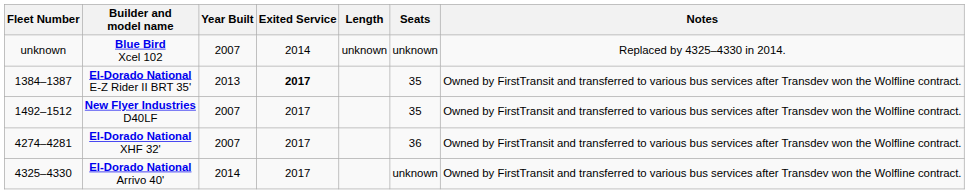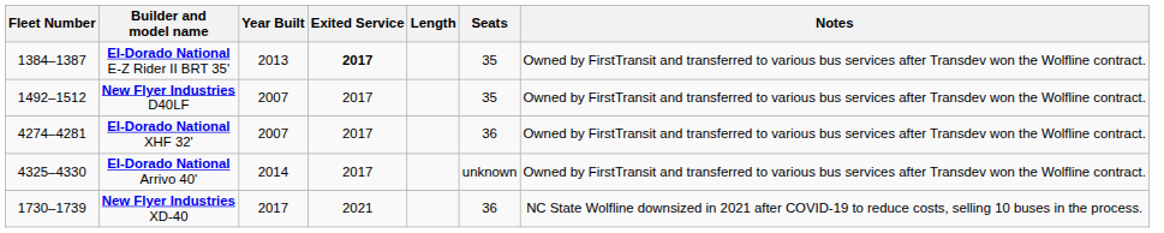- row: unknown | Blue Bird Xcel 102 | 2007 | 2014 | unknown | unknown | Replaced by 4325–4330 in 2014.
+ row: 1730–1739 | New Flyer Industries XD-40 | 2017 | 2021 | 36 | NC State Wolfline downsized in 2021 after COVID-19 to reduce costs, selling 10 buses in the process.
